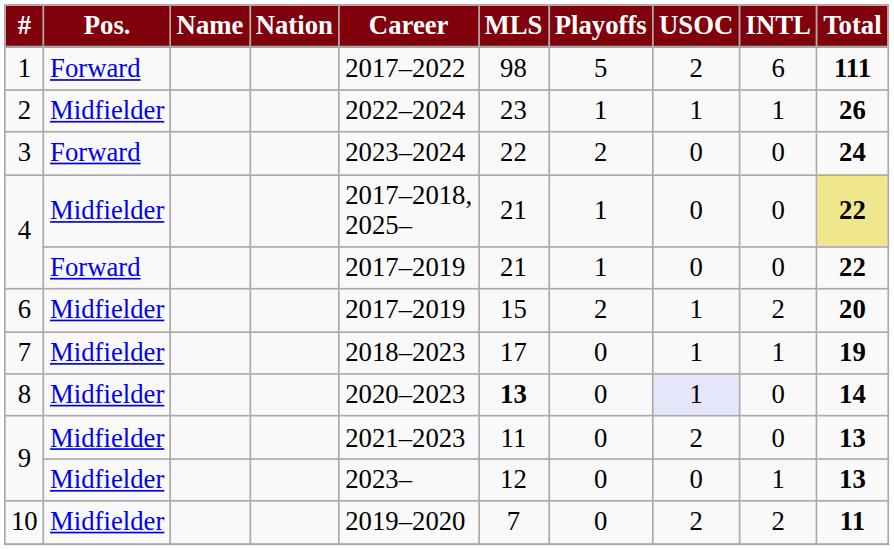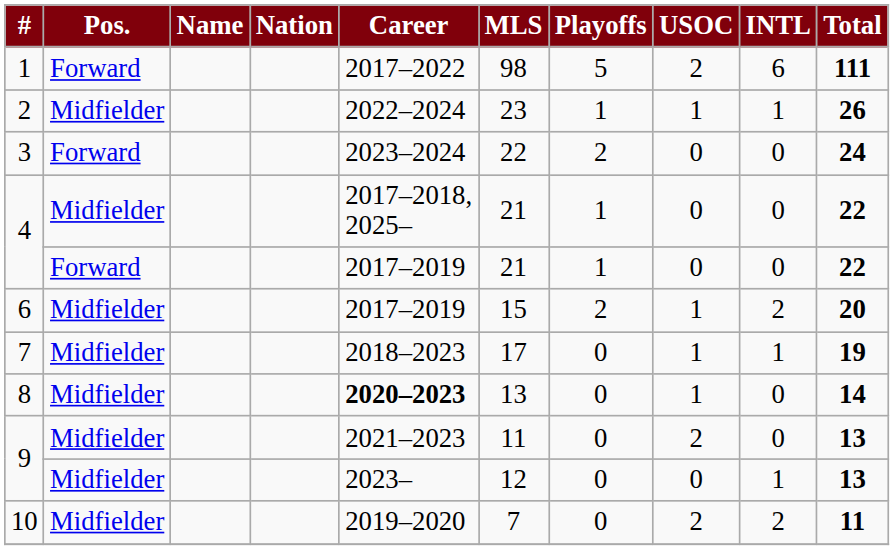4 / Midfielder | Total: khaki background -> no background
8 | Career: normal -> bold
8 | MLS: bold -> normal
8 | USOC: lavender background -> no background
